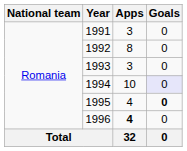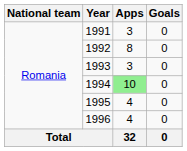1994 | Apps: no background -> lightgreen background
1994 | Goals: lavender background -> no background
1995 | Goals: bold -> normal
1996 | Apps: bold -> normal
